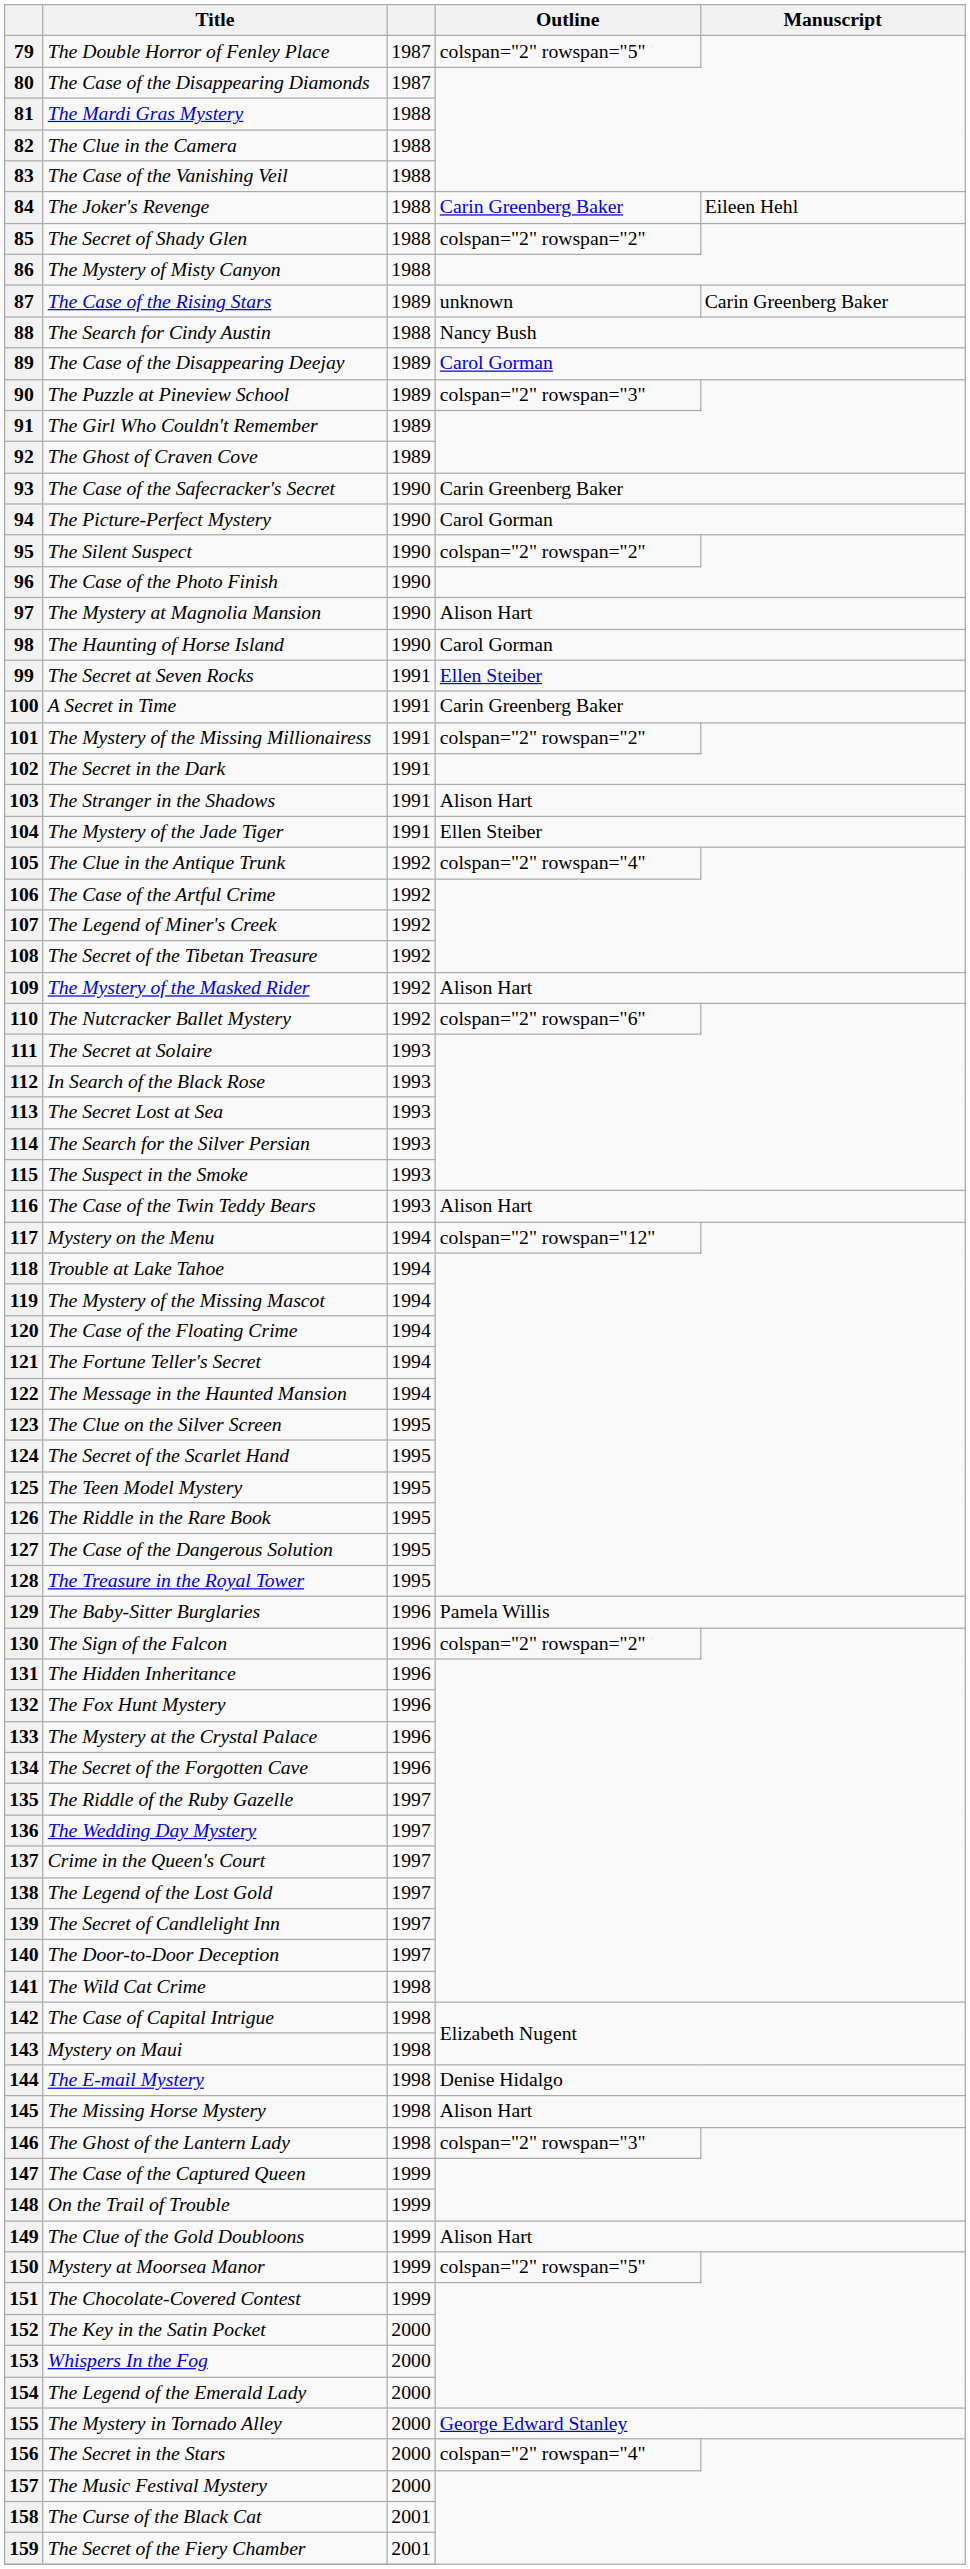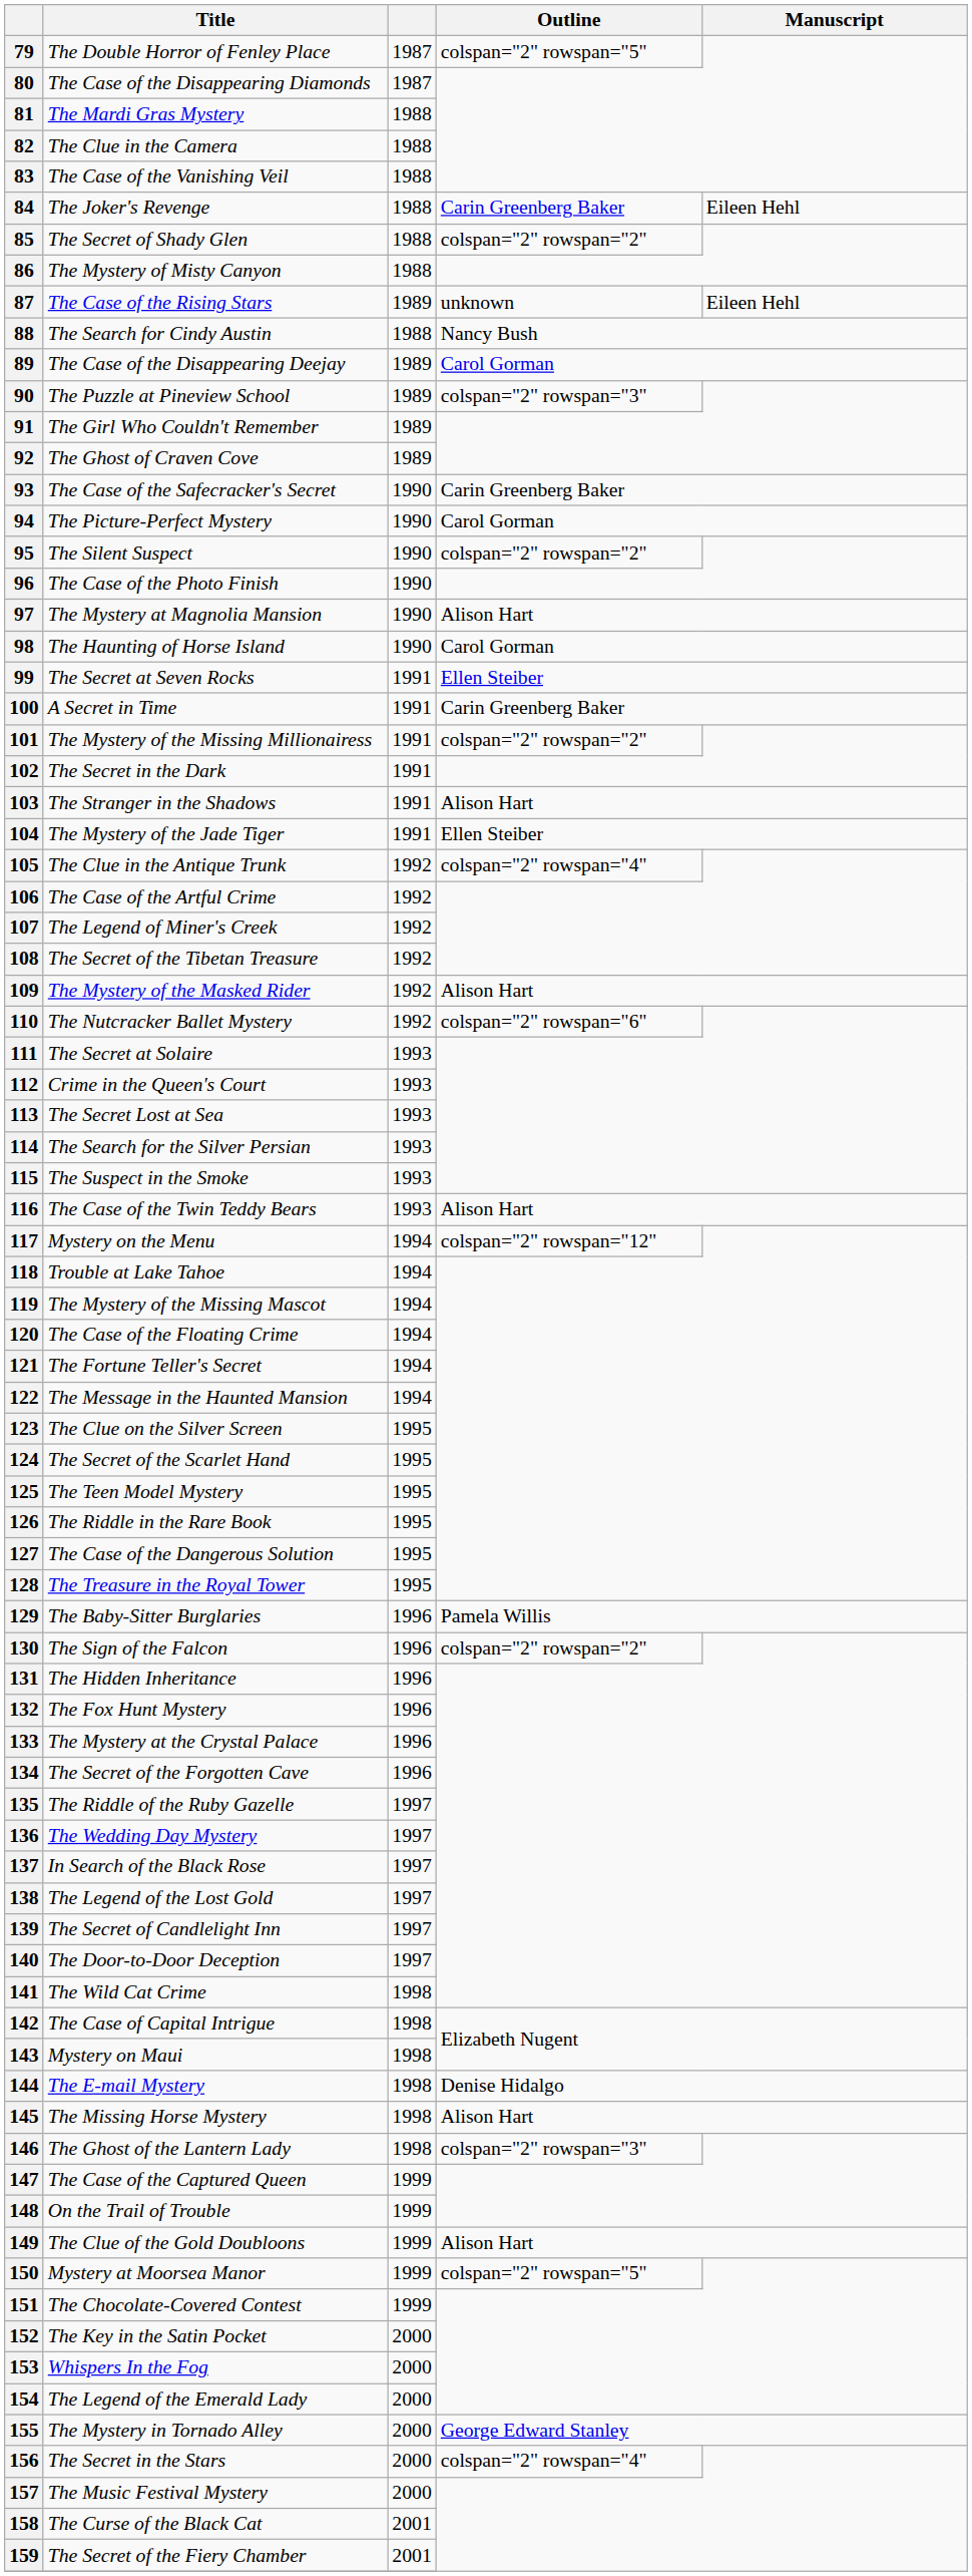87 | Manuscript: Carin Greenberg Baker -> Eileen Hehl
112 | Title: In Search of the Black Rose -> Crime in the Queen's Court
137 | Title: Crime in the Queen's Court -> In Search of the Black Rose
